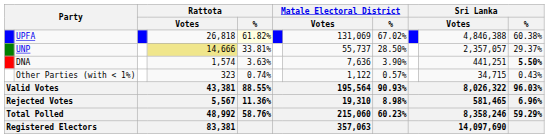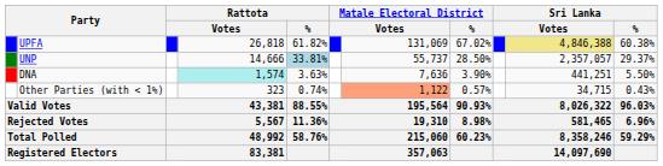UPFA | Rattota / %: lightyellow background -> no background
UPFA | column 10: no background -> khaki background
UNP | column 4: khaki background -> no background
UNP | Rattota / %: no background -> lightblue background
DNA | column 4: no background -> paleturquoise background
DNA | Sri Lanka / %: bold -> normal
Other Parties (with < 1%) | column 7: no background -> lightsalmon background
